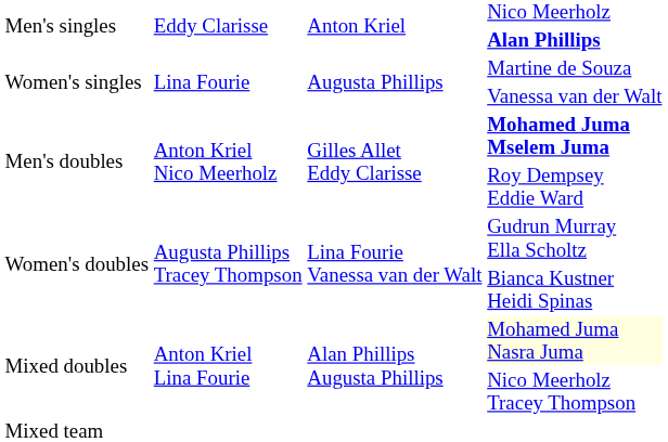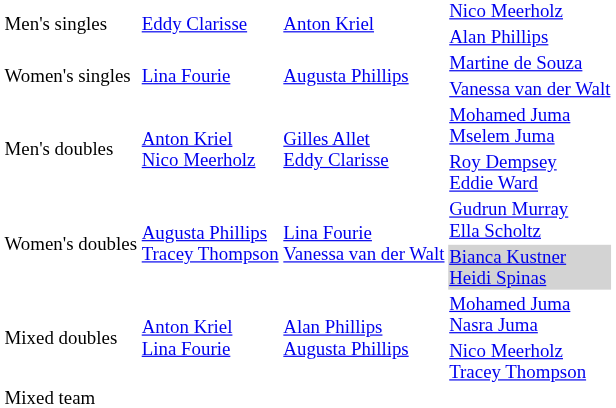Alan Phillips | column 4: bold -> normal
Mohamed Juma Mselem Juma | column 4: bold -> normal
Bianca Kustner Heidi Spinas | column 4: no background -> lightgrey background
Mohamed Juma Nasra Juma | column 4: lightyellow background -> no background
